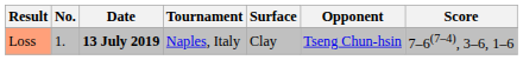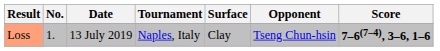Loss | Date: bold -> normal
Loss | Score: normal -> bold
